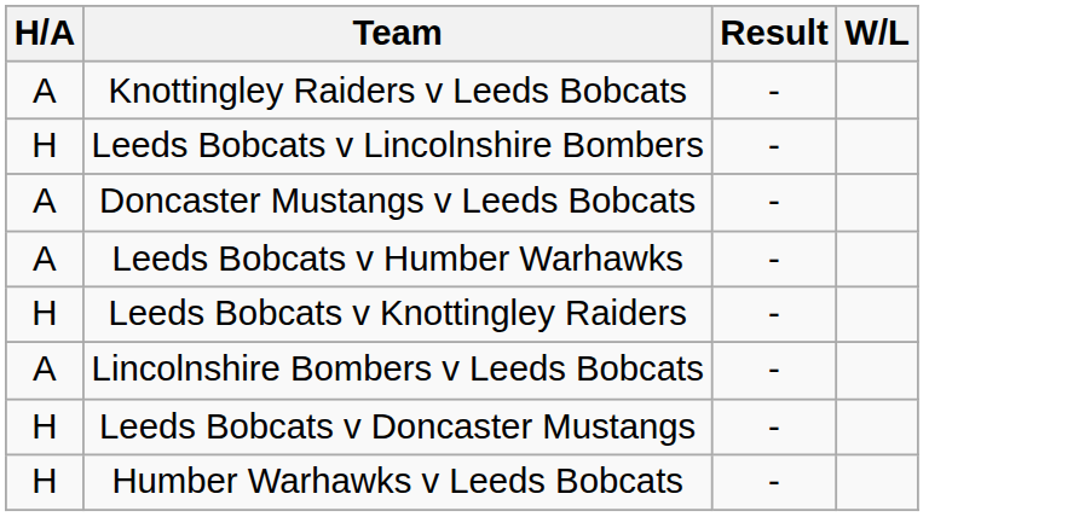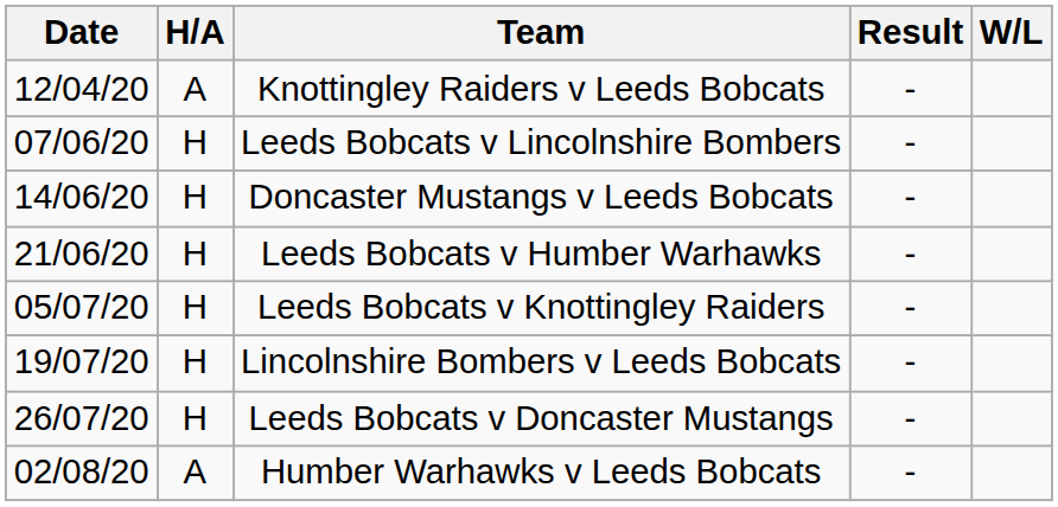+ column: Date | 12/04/20 | 07/06/20 | 14/06/20 | 21/06/20 | 05/07/20 | 19/07/20 | 26/07/20 | 02/08/20
Doncaster Mustangs v Leeds Bobcats | H/A: A -> H
Leeds Bobcats v Humber Warhawks | H/A: A -> H
Lincolnshire Bombers v Leeds Bobcats | H/A: A -> H
Humber Warhawks v Leeds Bobcats | H/A: H -> A
